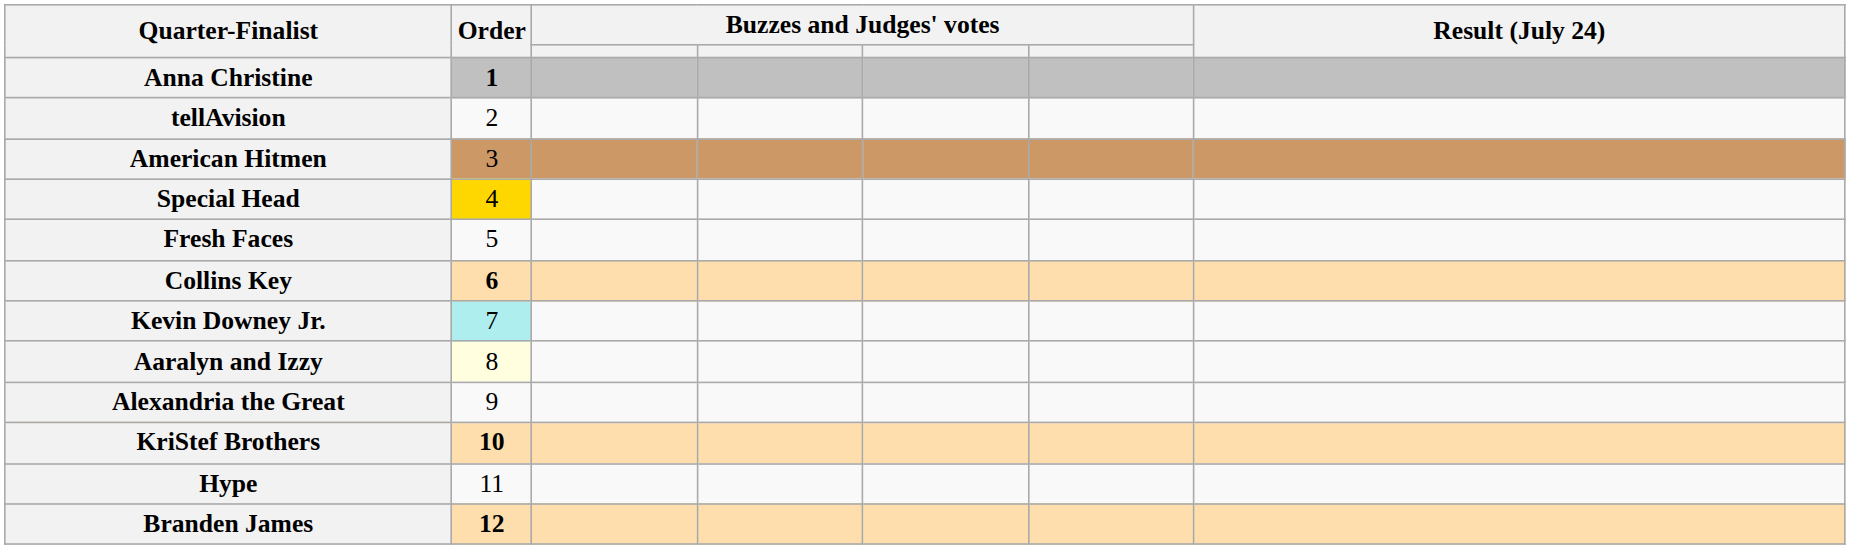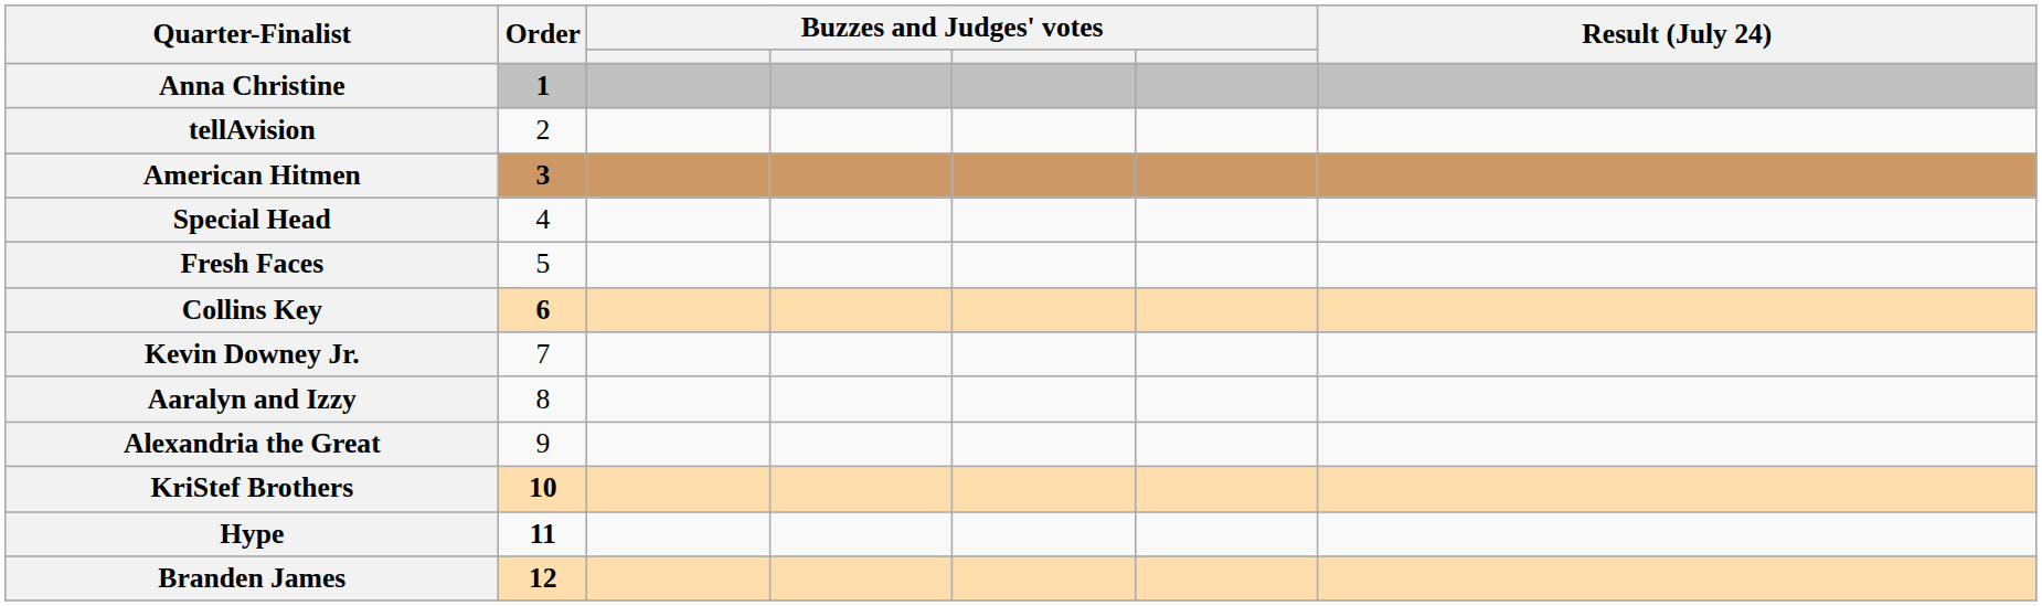American Hitmen | Order: normal -> bold
Special Head | Order: gold background -> no background
Kevin Downey Jr. | Order: paleturquoise background -> no background
Aaralyn and Izzy | Order: lightyellow background -> no background
Hype | Order: normal -> bold
